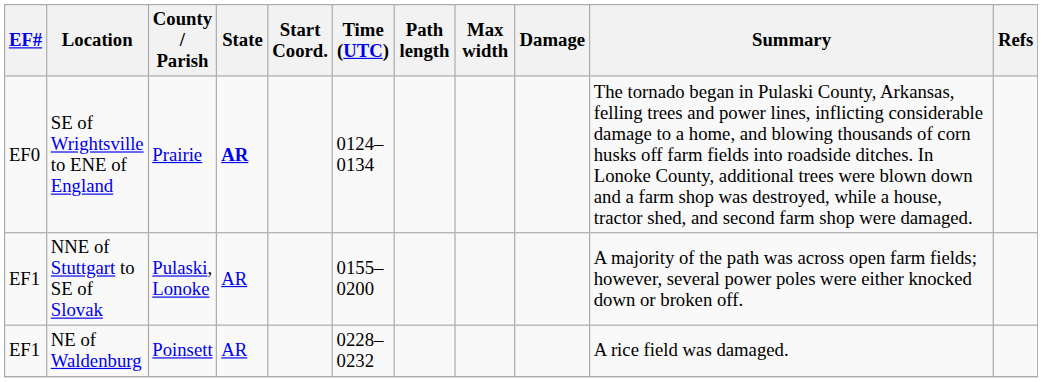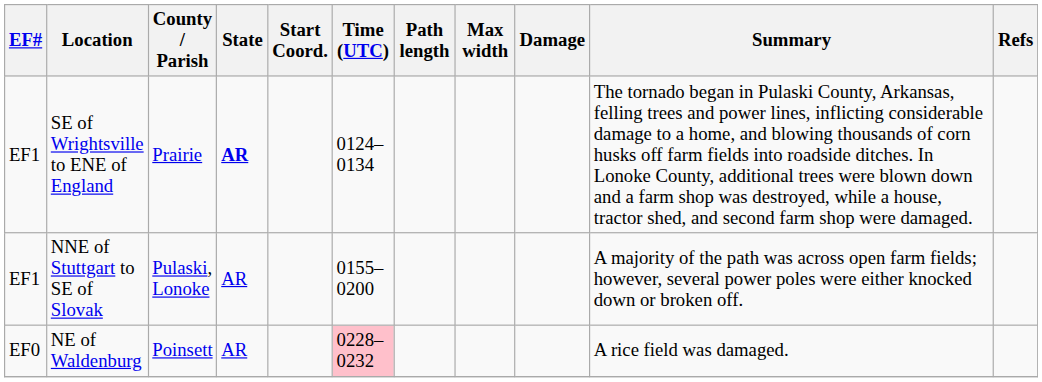SE of Wrightsville to ENE of England | EF#: EF0 -> EF1
NE of Waldenburg | EF#: EF1 -> EF0
NE of Waldenburg | Time (UTC): no background -> pink background
